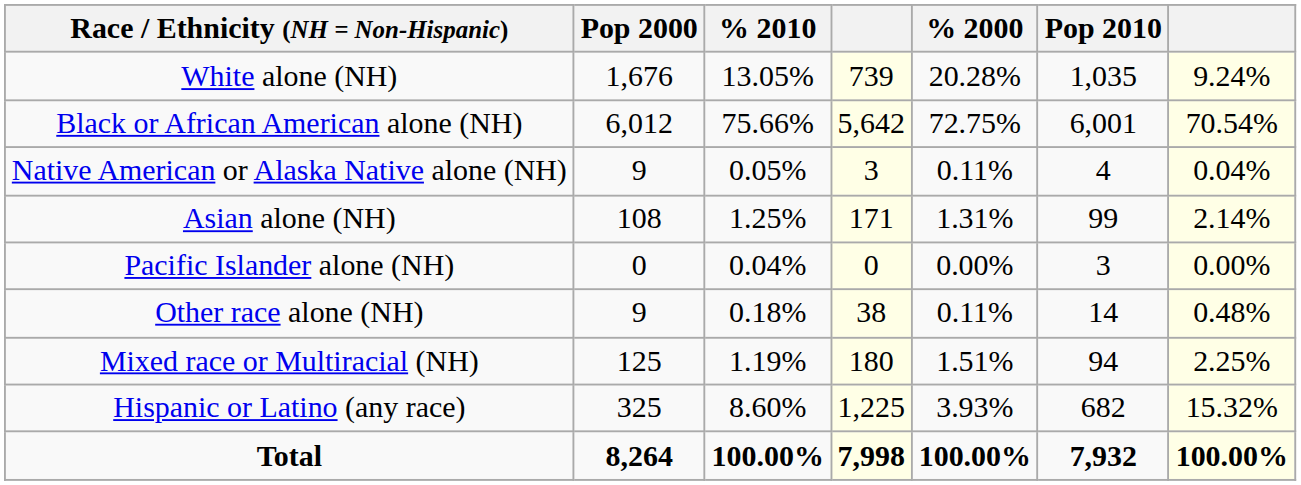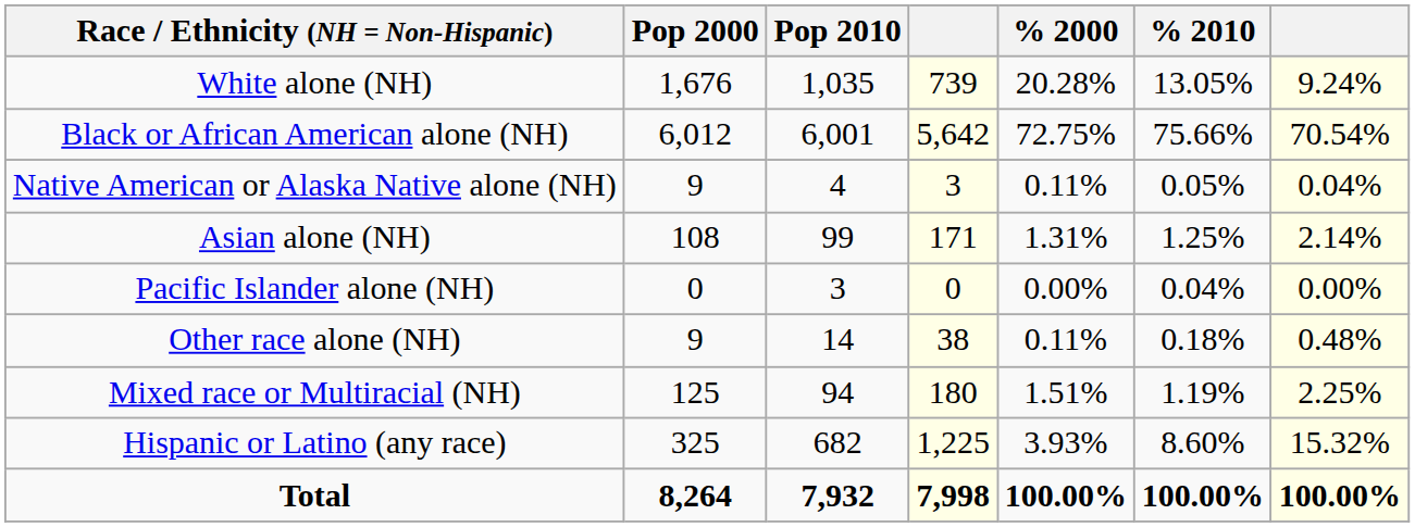columns swapped: Pop 2010 <-> % 2010
